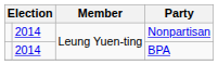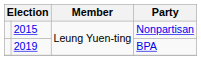Nonpartisan | column 2: 2014 -> 2015
BPA | column 2: 2014 -> 2019
